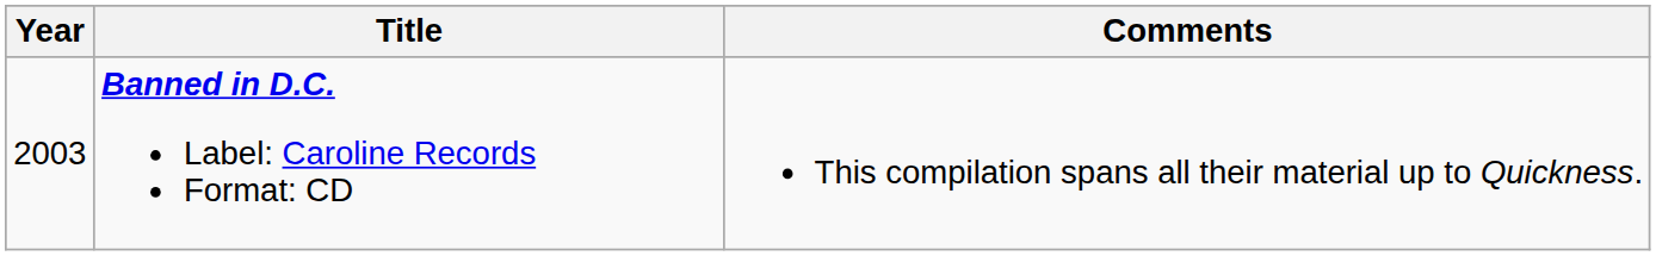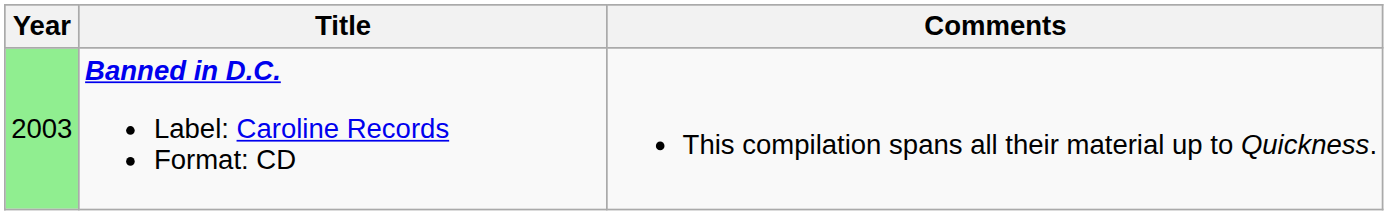row 2 | Year: no background -> lightgreen background
